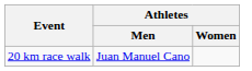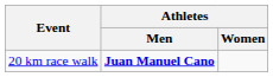20 km race walk | Athletes / Men: normal -> bold
